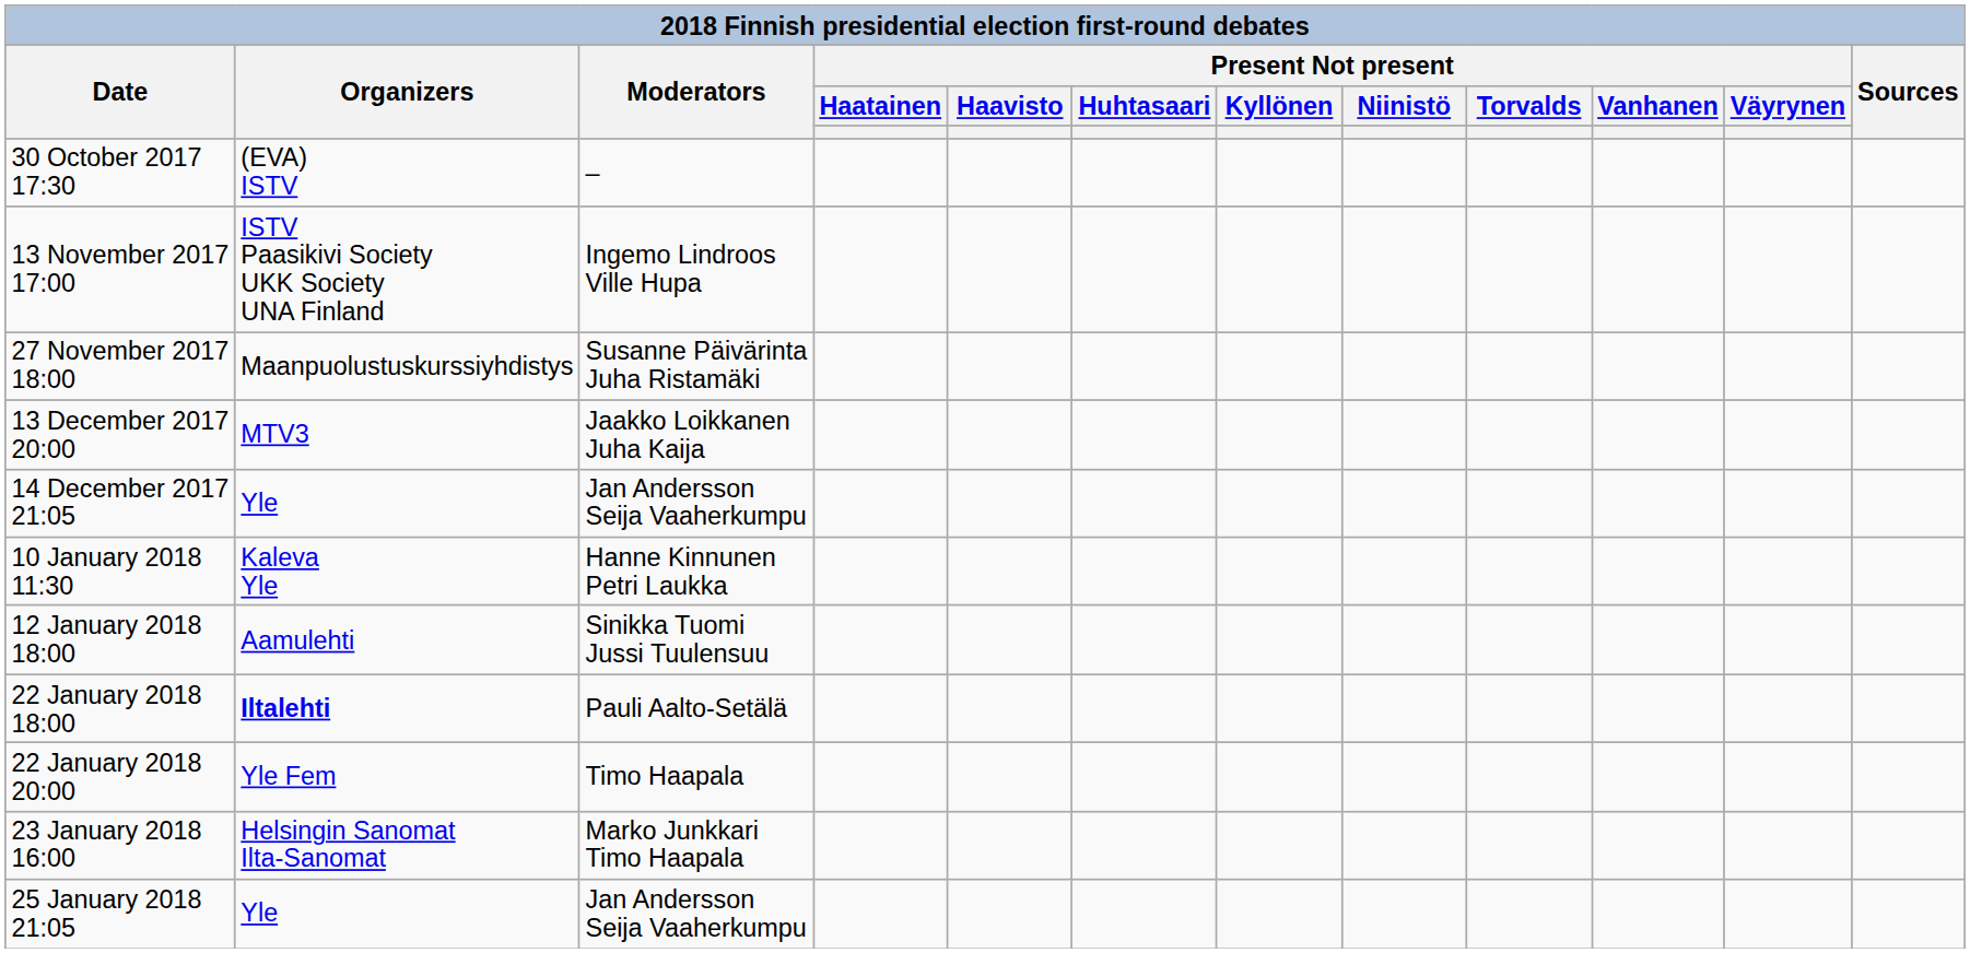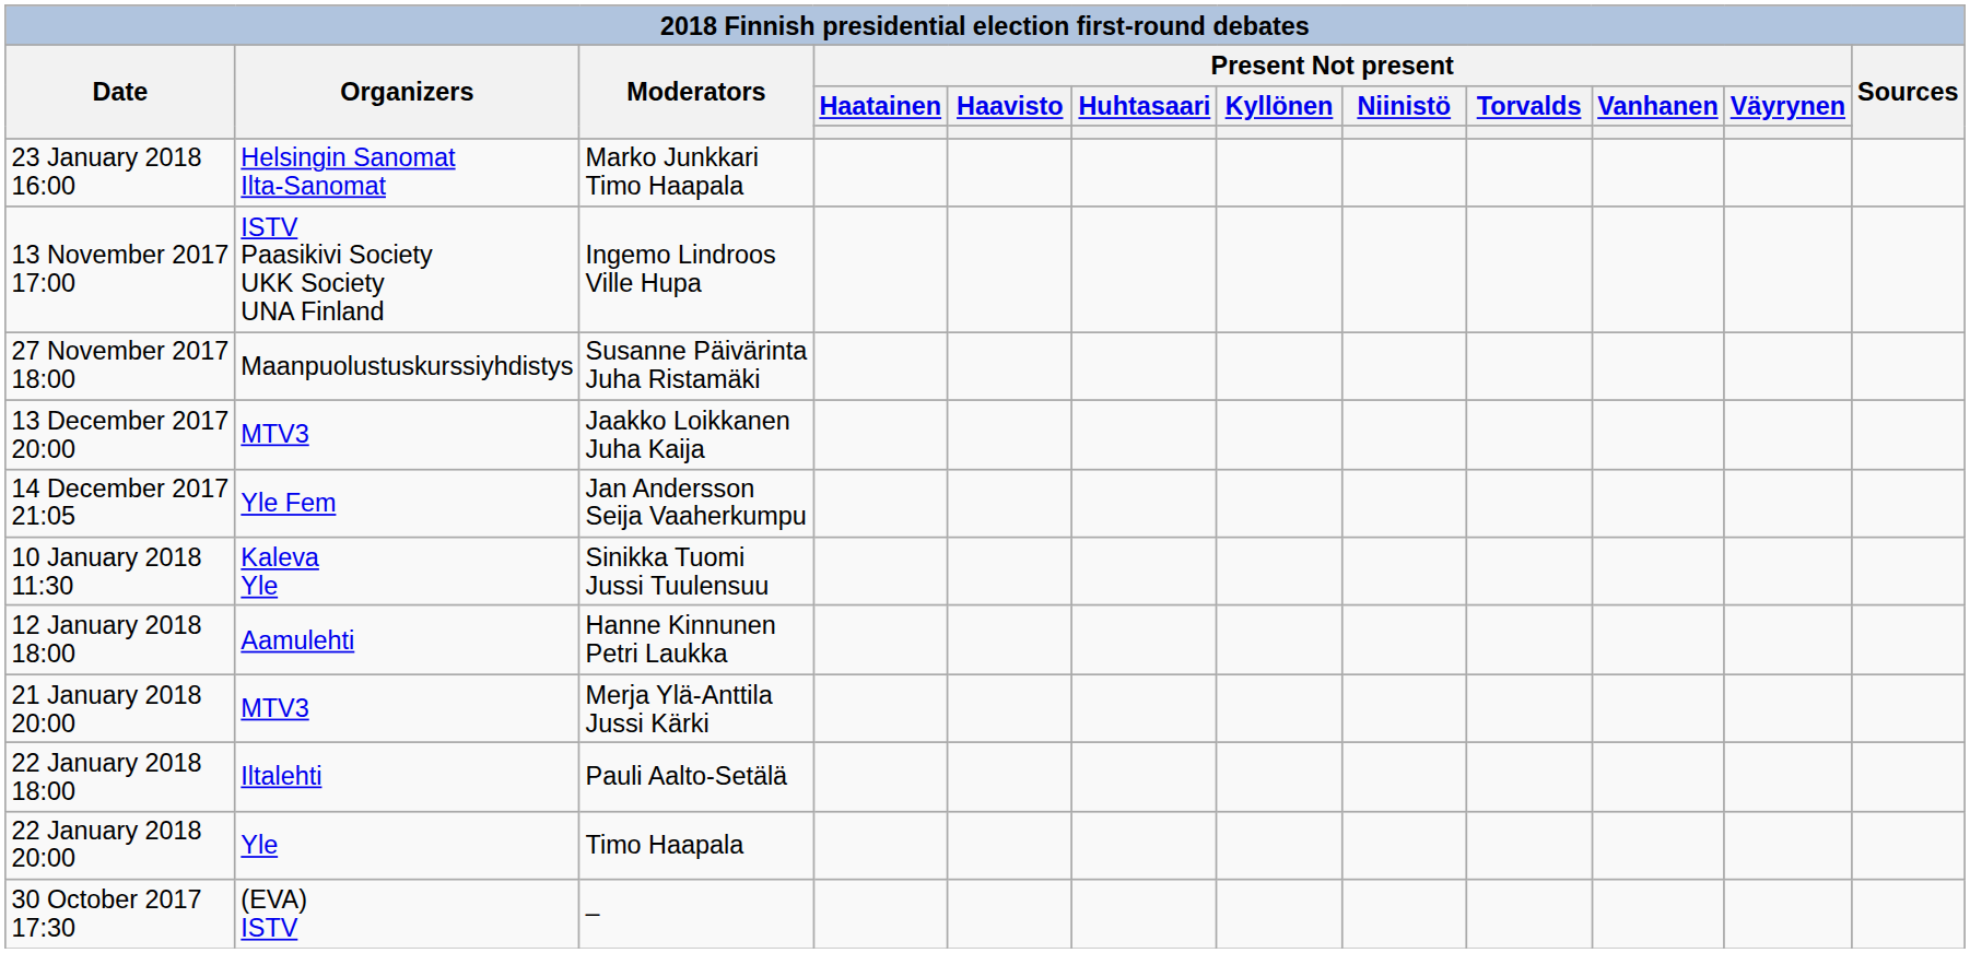rows swapped: 30 October 2017 17:30 <-> 23 January 2018 16:00
14 December 2017 21:05 | Organizers: Yle -> Yle Fem
10 January 2018 11:30 | Moderators: Hanne Kinnunen Petri Laukka -> Sinikka Tuomi Jussi Tuulensuu
12 January 2018 18:00 | Moderators: Sinikka Tuomi Jussi Tuulensuu -> Hanne Kinnunen Petri Laukka
+ row: 21 January 2018 20:00 | MTV3 | Merja Ylä-Anttila Jussi Kärki
22 January 2018 18:00 | Organizers: bold -> normal
22 January 2018 20:00 | Organizers: Yle Fem -> Yle
- row: 25 January 2018 21:05 | Yle | Jan Andersson Seija Vaaherkumpu
